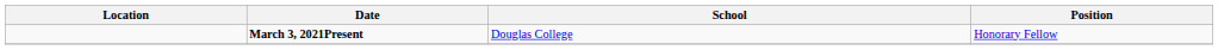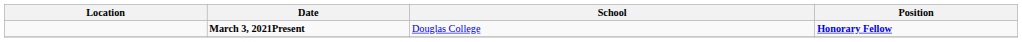March 3, 2021Present | Position: normal -> bold
